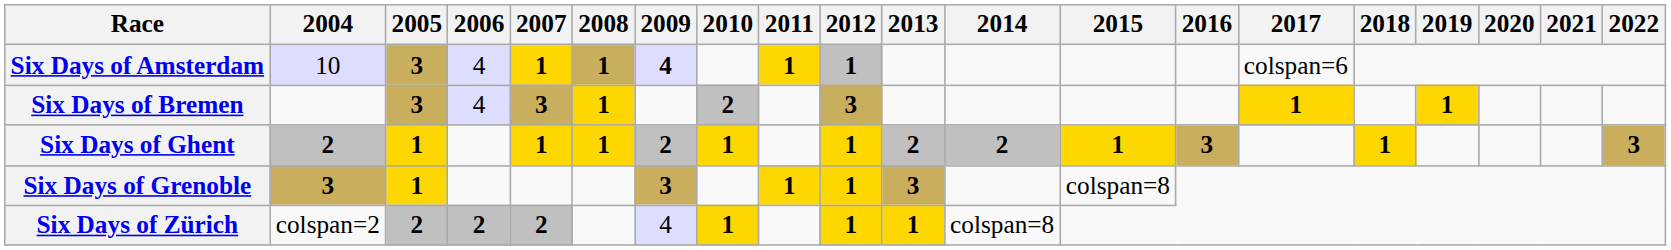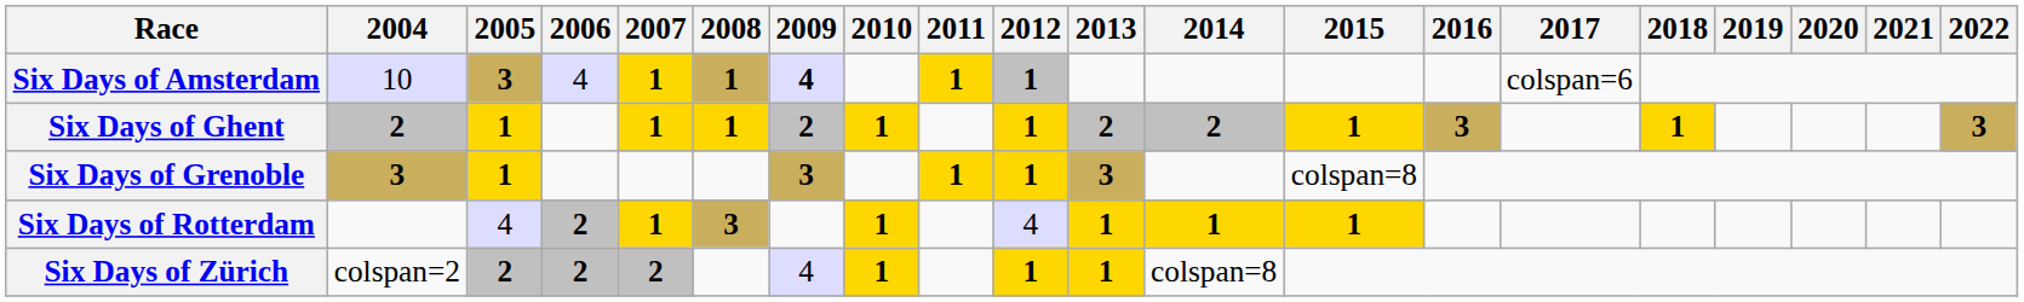- row: Six Days of Bremen | 3 | 4 | 3 | 1 | 2 | 3 | 1 | 1
+ row: Six Days of Rotterdam | 4 | 2 | 1 | 3 | 1 | 4 | 1 | 1 | 1
